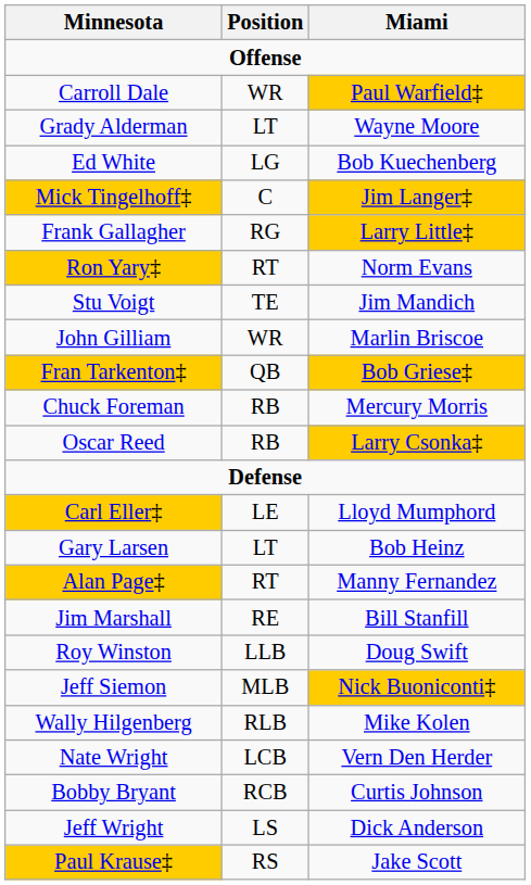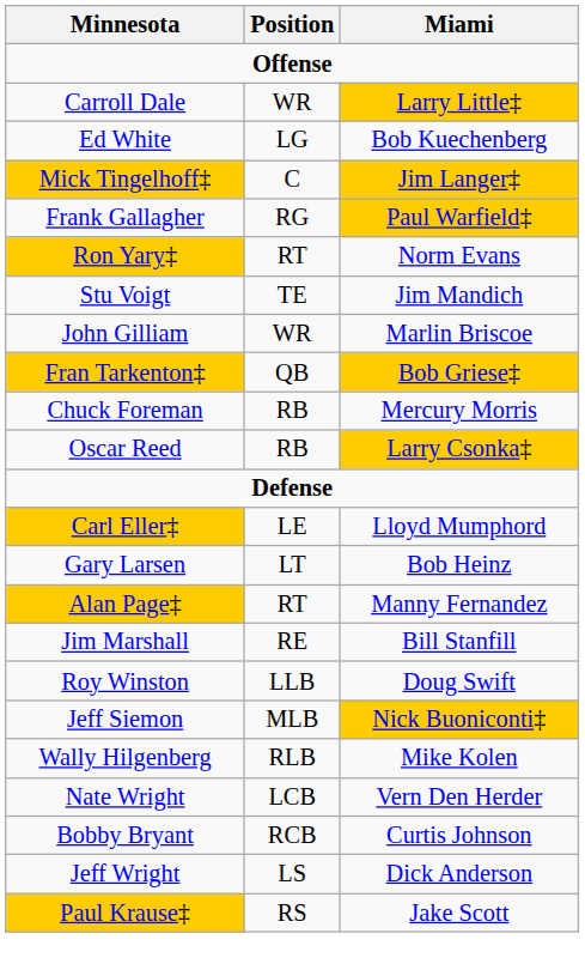Carroll Dale | Miami: Paul Warfield‡ -> Larry Little‡
- row: Grady Alderman | LT | Wayne Moore
Frank Gallagher | Miami: Larry Little‡ -> Paul Warfield‡
